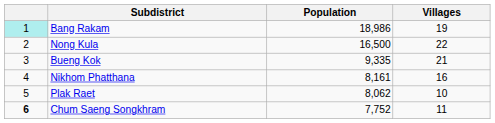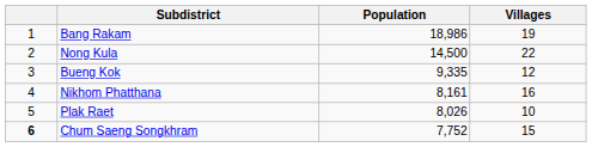Bang Rakam | column 1: paleturquoise background -> no background
Nong Kula | Population: 16,500 -> 14,500
Bueng Kok | Villages: 21 -> 12
Plak Raet | Population: 8,062 -> 8,026
Chum Saeng Songkhram | Villages: 11 -> 15
